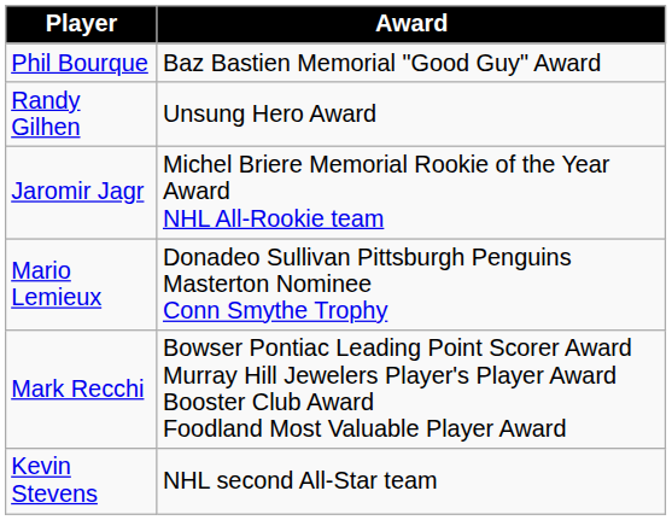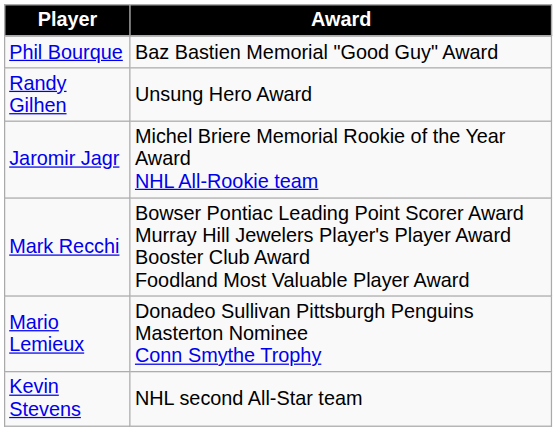rows swapped: Mario Lemieux <-> Mark Recchi
